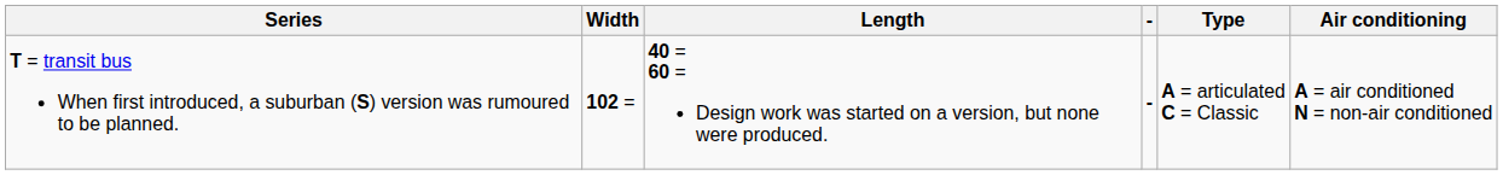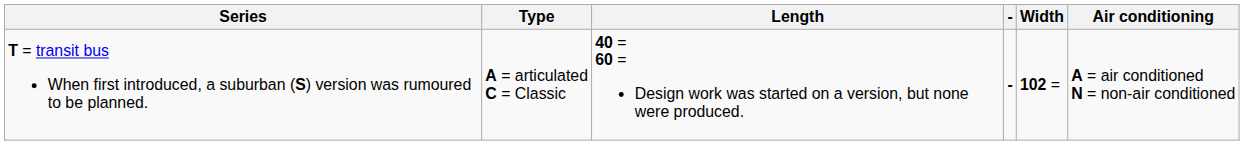columns swapped: Type <-> Width
